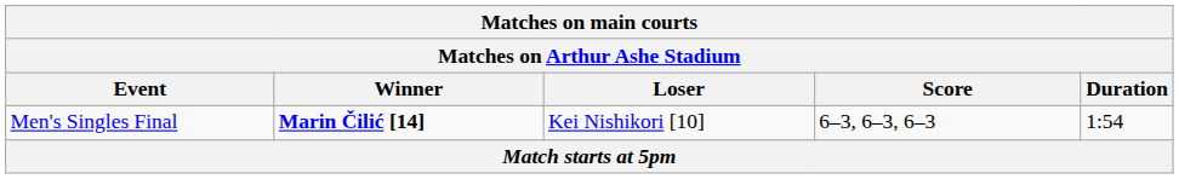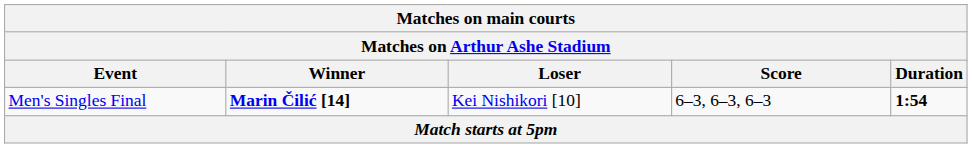Men's Singles Final | Duration: normal -> bold
